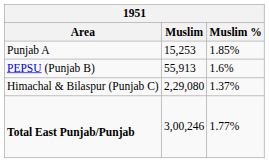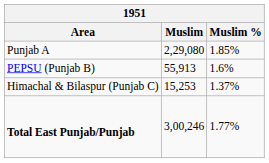Punjab A | Muslim: 15,253 -> 2,29,080
Himachal & Bilaspur (Punjab C) | Muslim: 2,29,080 -> 15,253
